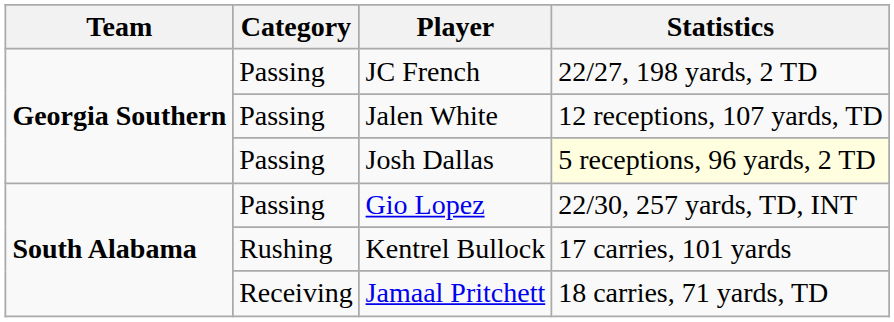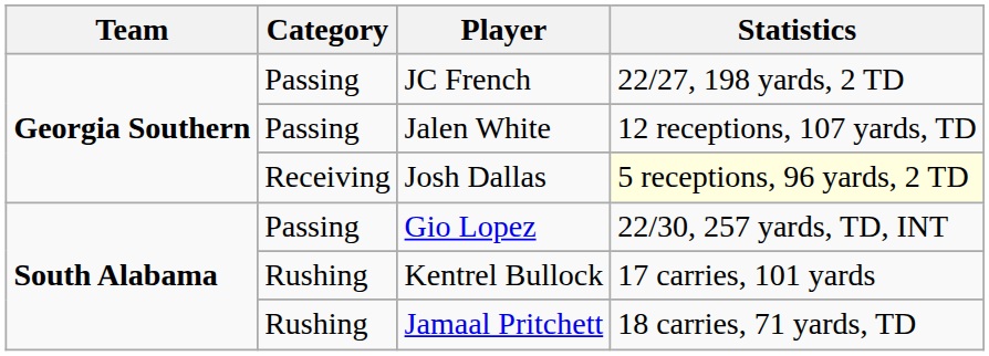Josh Dallas | Category: Passing -> Receiving
Jamaal Pritchett | Category: Receiving -> Rushing
